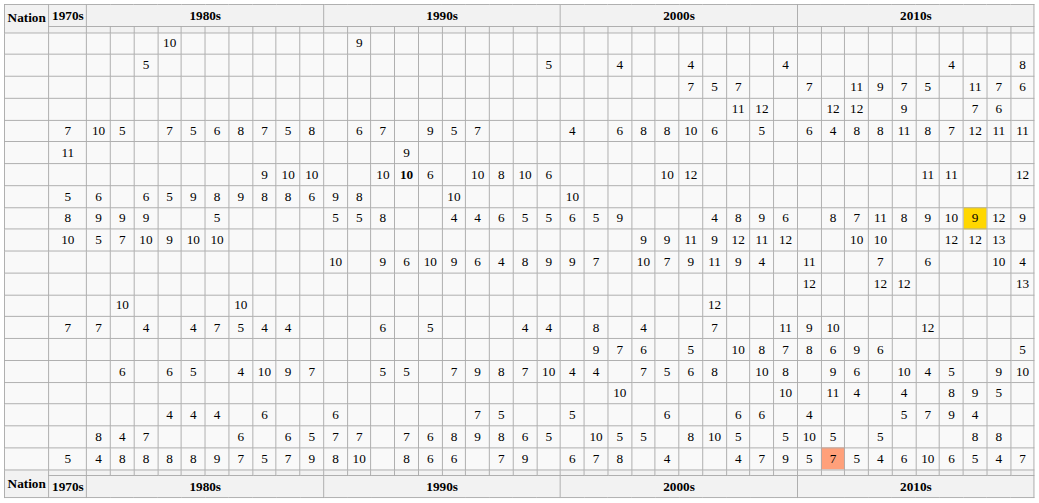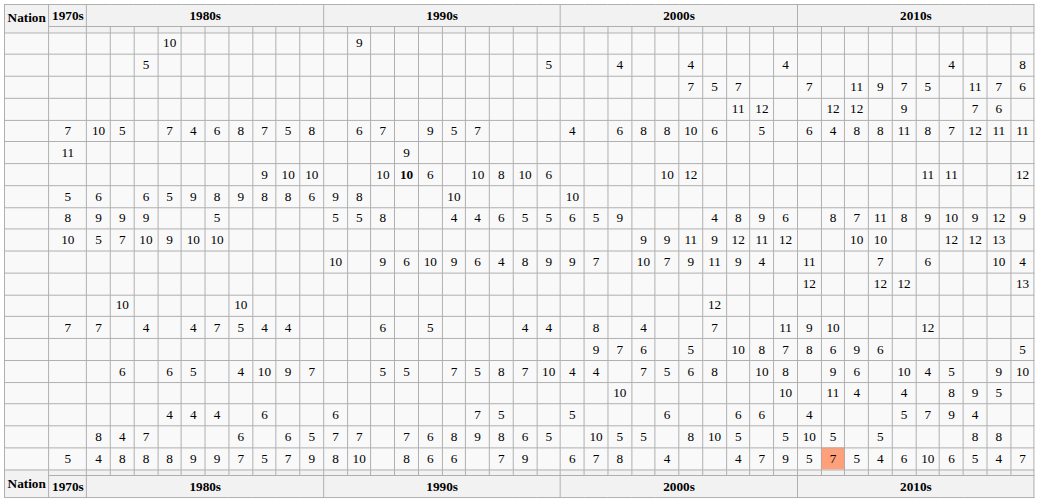row 7 | column 7: 5 -> 4
row 11 | column 40: gold background -> no background
row 18 | column 19: 9 -> 5
row 22 | column 7: 8 -> 9
